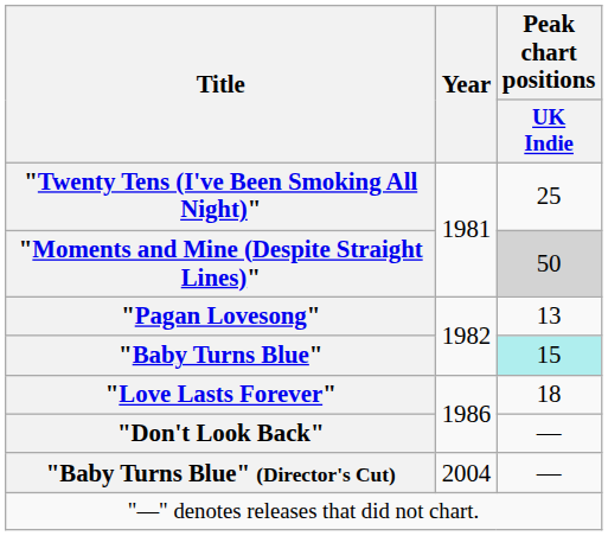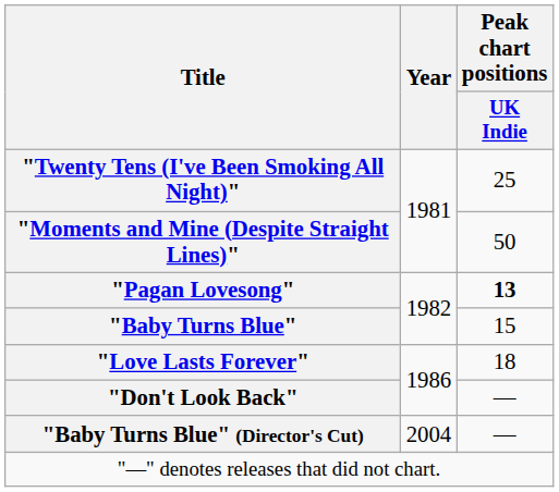"Moments and Mine (Despite Straight Lines)" | Peak chart positions / UK Indie: lightgrey background -> no background
"Pagan Lovesong" | Peak chart positions / UK Indie: normal -> bold
"Baby Turns Blue" | Peak chart positions / UK Indie: paleturquoise background -> no background
